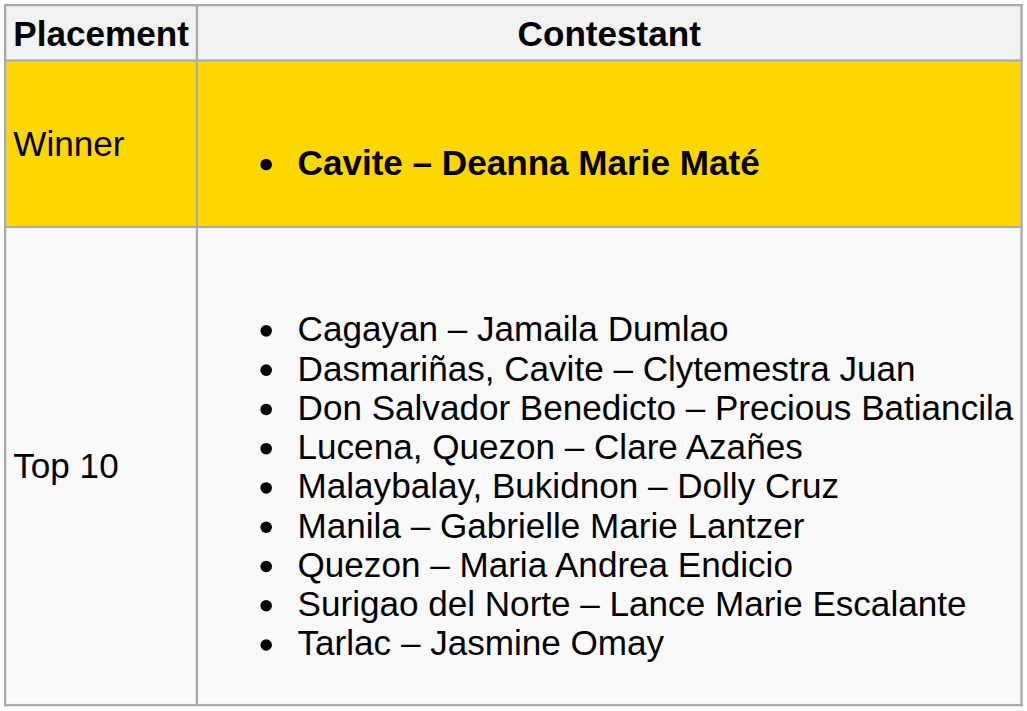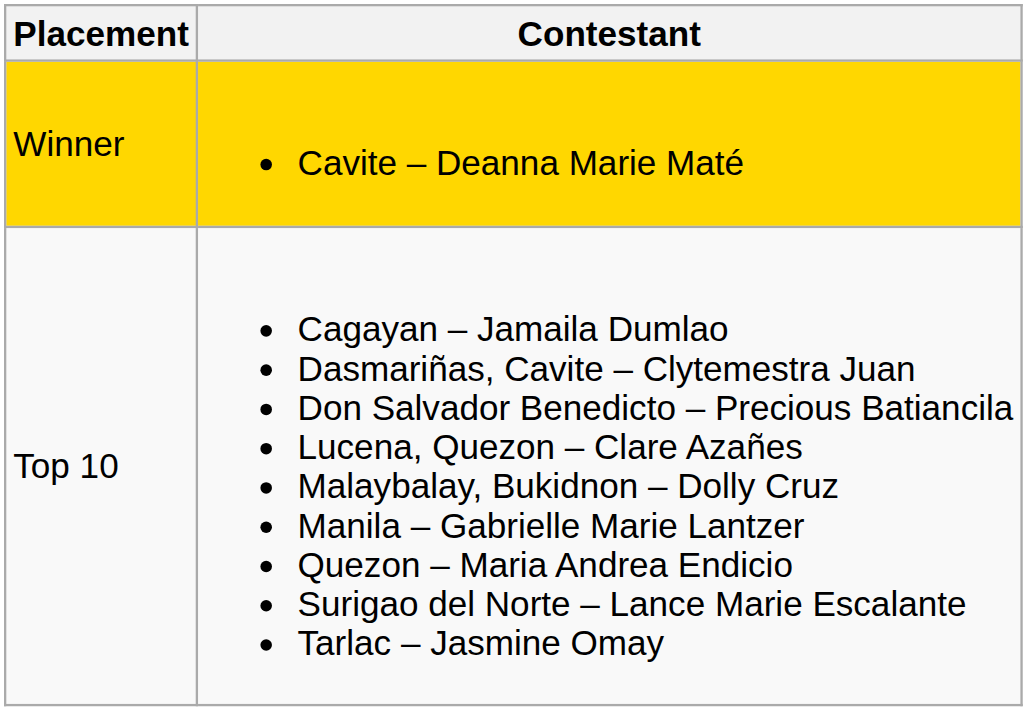Winner | Contestant: bold -> normal
